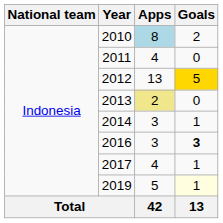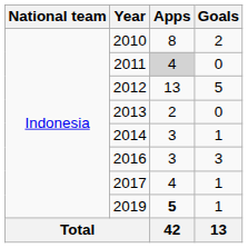2010 | Apps: lightblue background -> no background
2011 | Apps: no background -> lightgrey background
2012 | Goals: gold background -> no background
2013 | Apps: khaki background -> no background
2016 | Goals: bold -> normal
2019 | Apps: normal -> bold
2019 | Goals: lightyellow background -> no background
